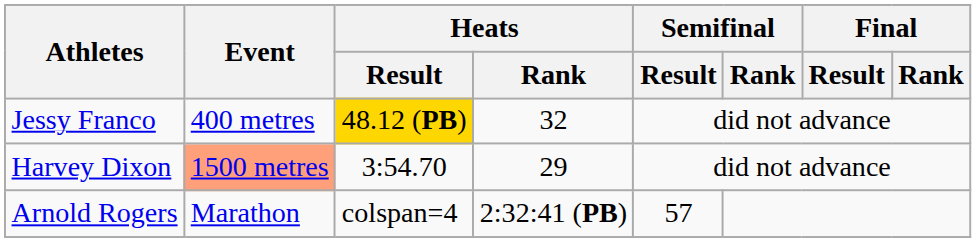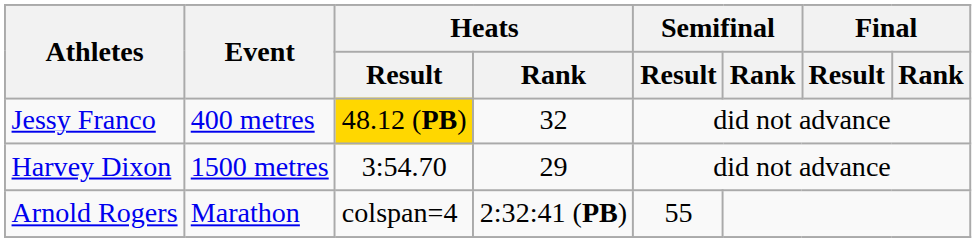Harvey Dixon | Event: lightsalmon background -> no background
Arnold Rogers | Semifinal / Result: 57 -> 55
